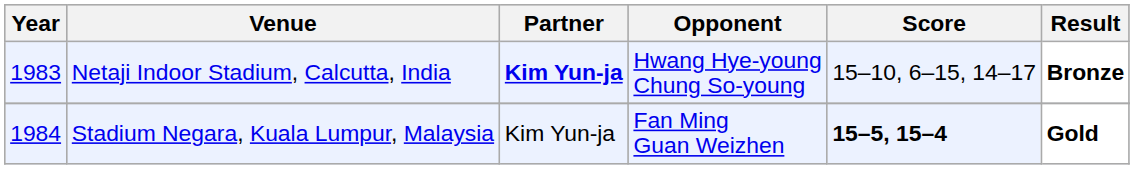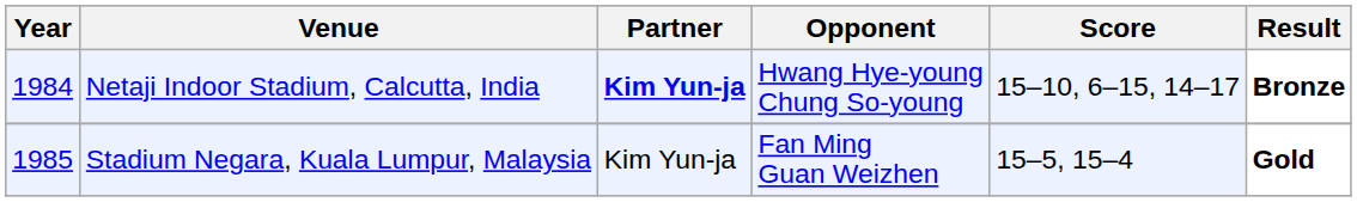Netaji Indoor Stadium, Calcutta, India | Year: 1983 -> 1984
Stadium Negara, Kuala Lumpur, Malaysia | Year: 1984 -> 1985
Stadium Negara, Kuala Lumpur, Malaysia | Score: bold -> normal
